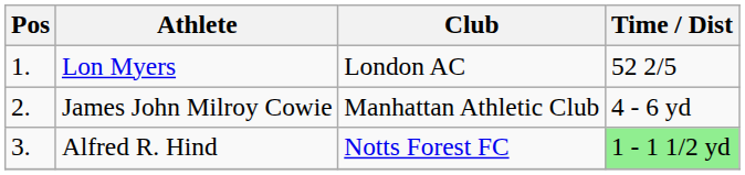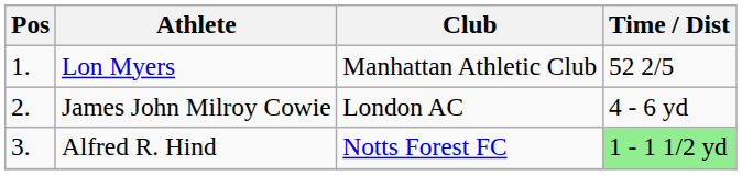Lon Myers | Club: London AC -> Manhattan Athletic Club
James John Milroy Cowie | Club: Manhattan Athletic Club -> London AC
